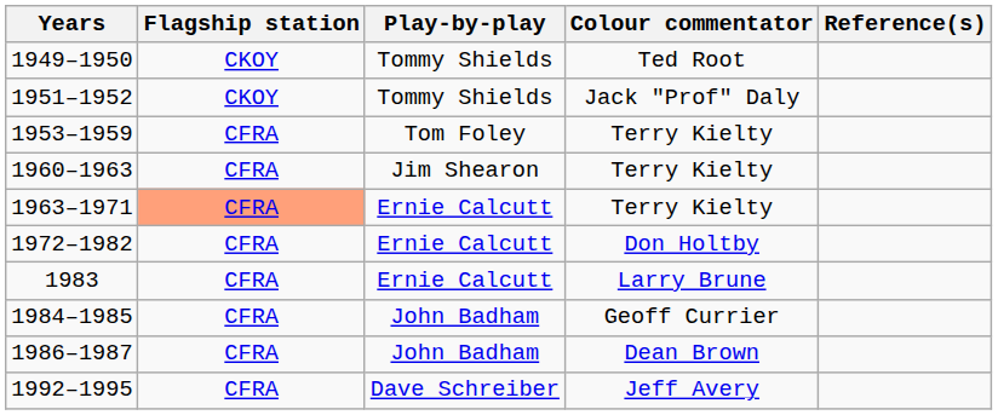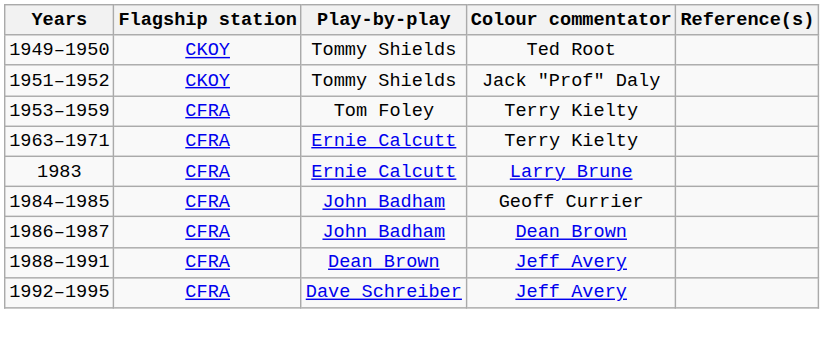- row: 1960–1963 | CFRA | Jim Shearon | Terry Kielty
1963–1971 | Flagship station: lightsalmon background -> no background
- row: 1972–1982 | CFRA | Ernie Calcutt | Don Holtby
+ row: 1988–1991 | CFRA | Dean Brown | Jeff Avery
